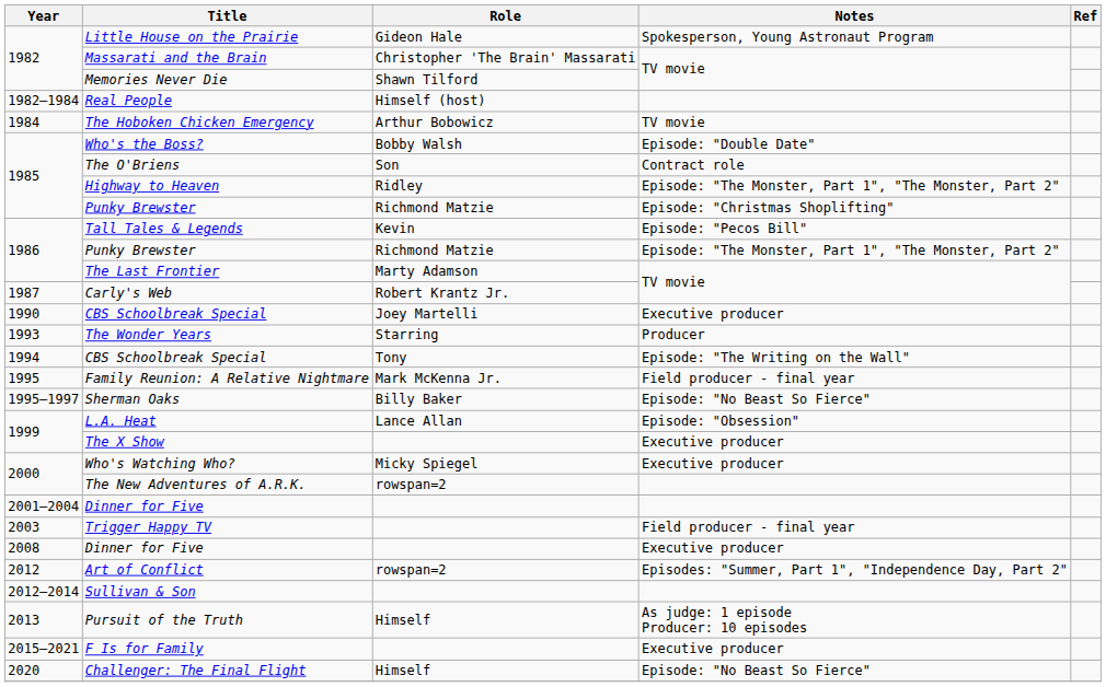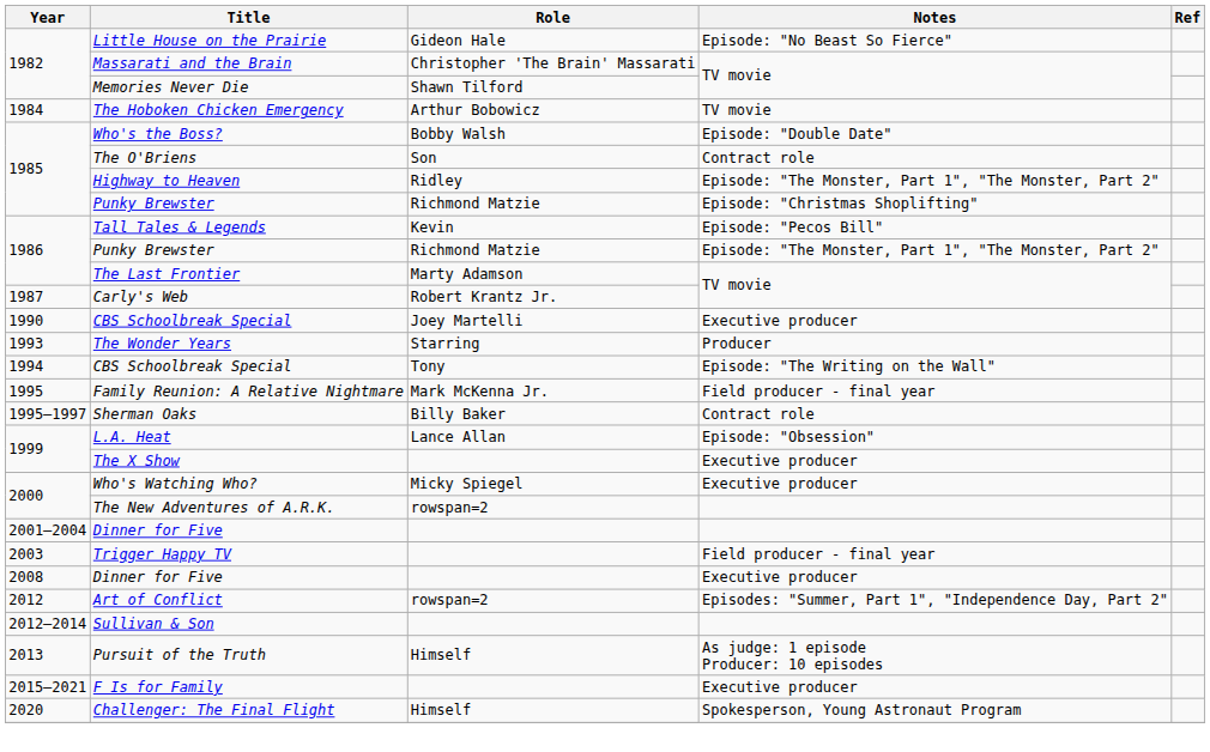Little House on the Prairie | Notes: Spokesperson, Young Astronaut Program -> Episode: "No Beast So Fierce"
- row: 1982–1984 | Real People | Himself (host)
Sherman Oaks | Notes: Episode: "No Beast So Fierce" -> Contract role
Challenger: The Final Flight | Notes: Episode: "No Beast So Fierce" -> Spokesperson, Young Astronaut Program
